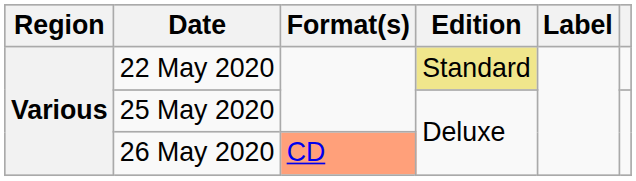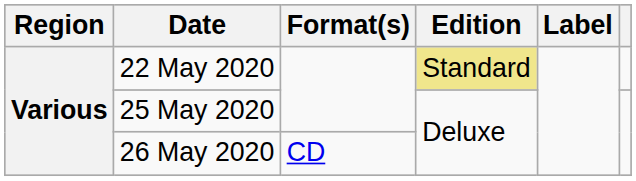26 May 2020 | Format(s): lightsalmon background -> no background
